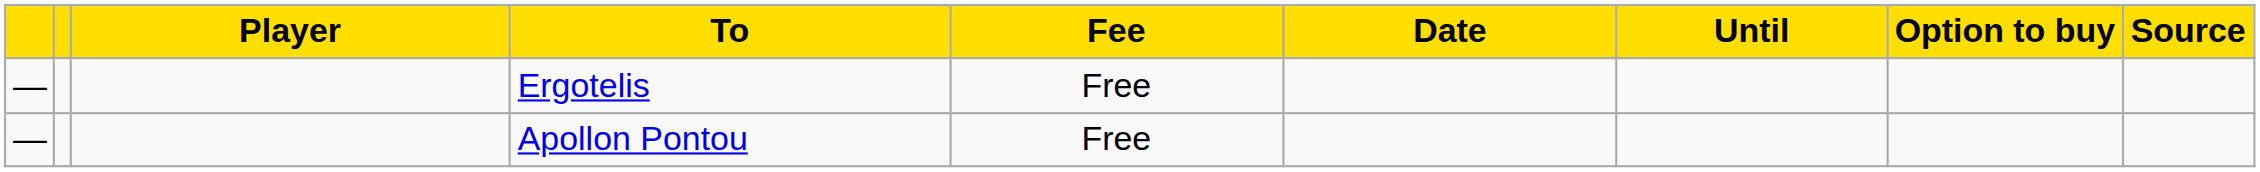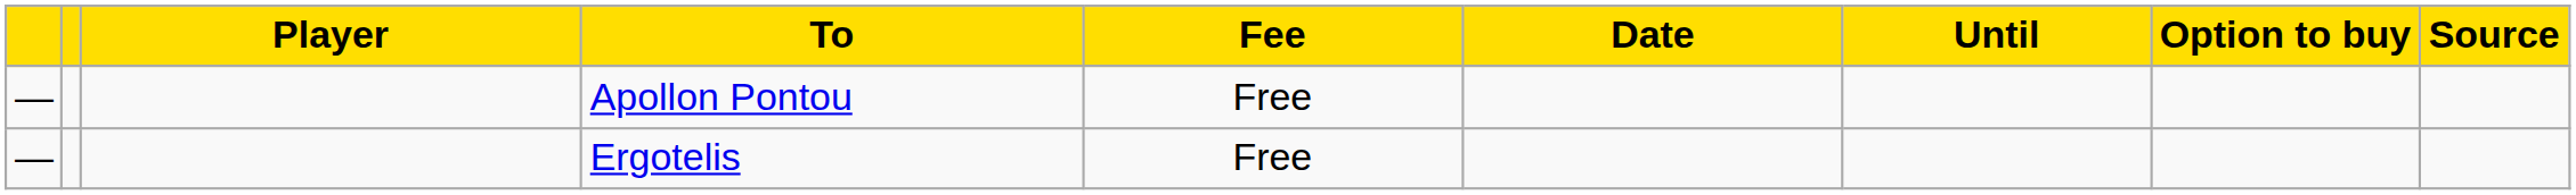rows swapped: Ergotelis <-> Apollon Pontou
